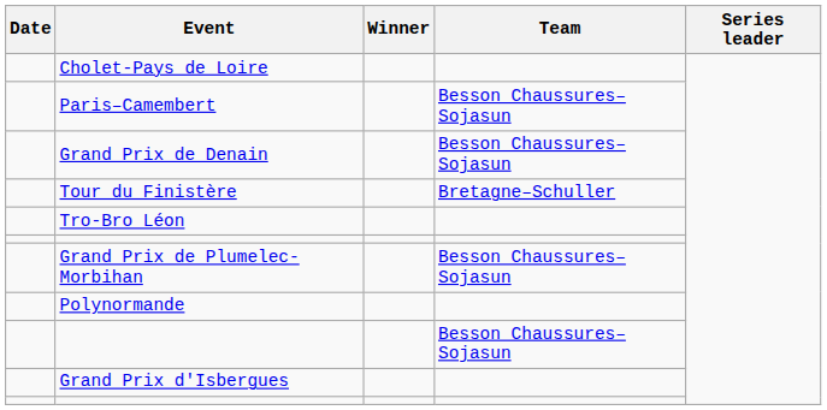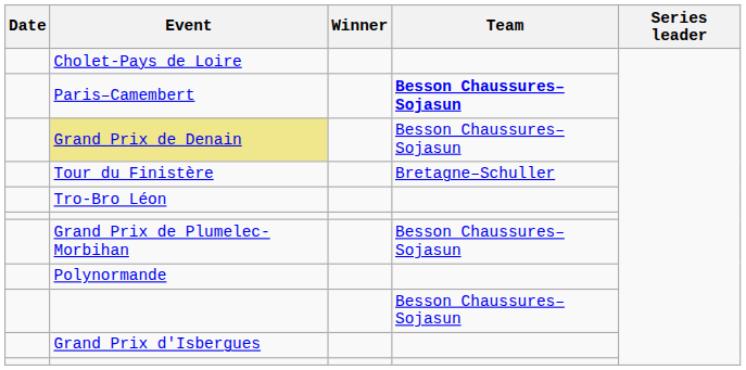Paris–Camembert | Team: normal -> bold
Grand Prix de Denain | Event: no background -> khaki background
